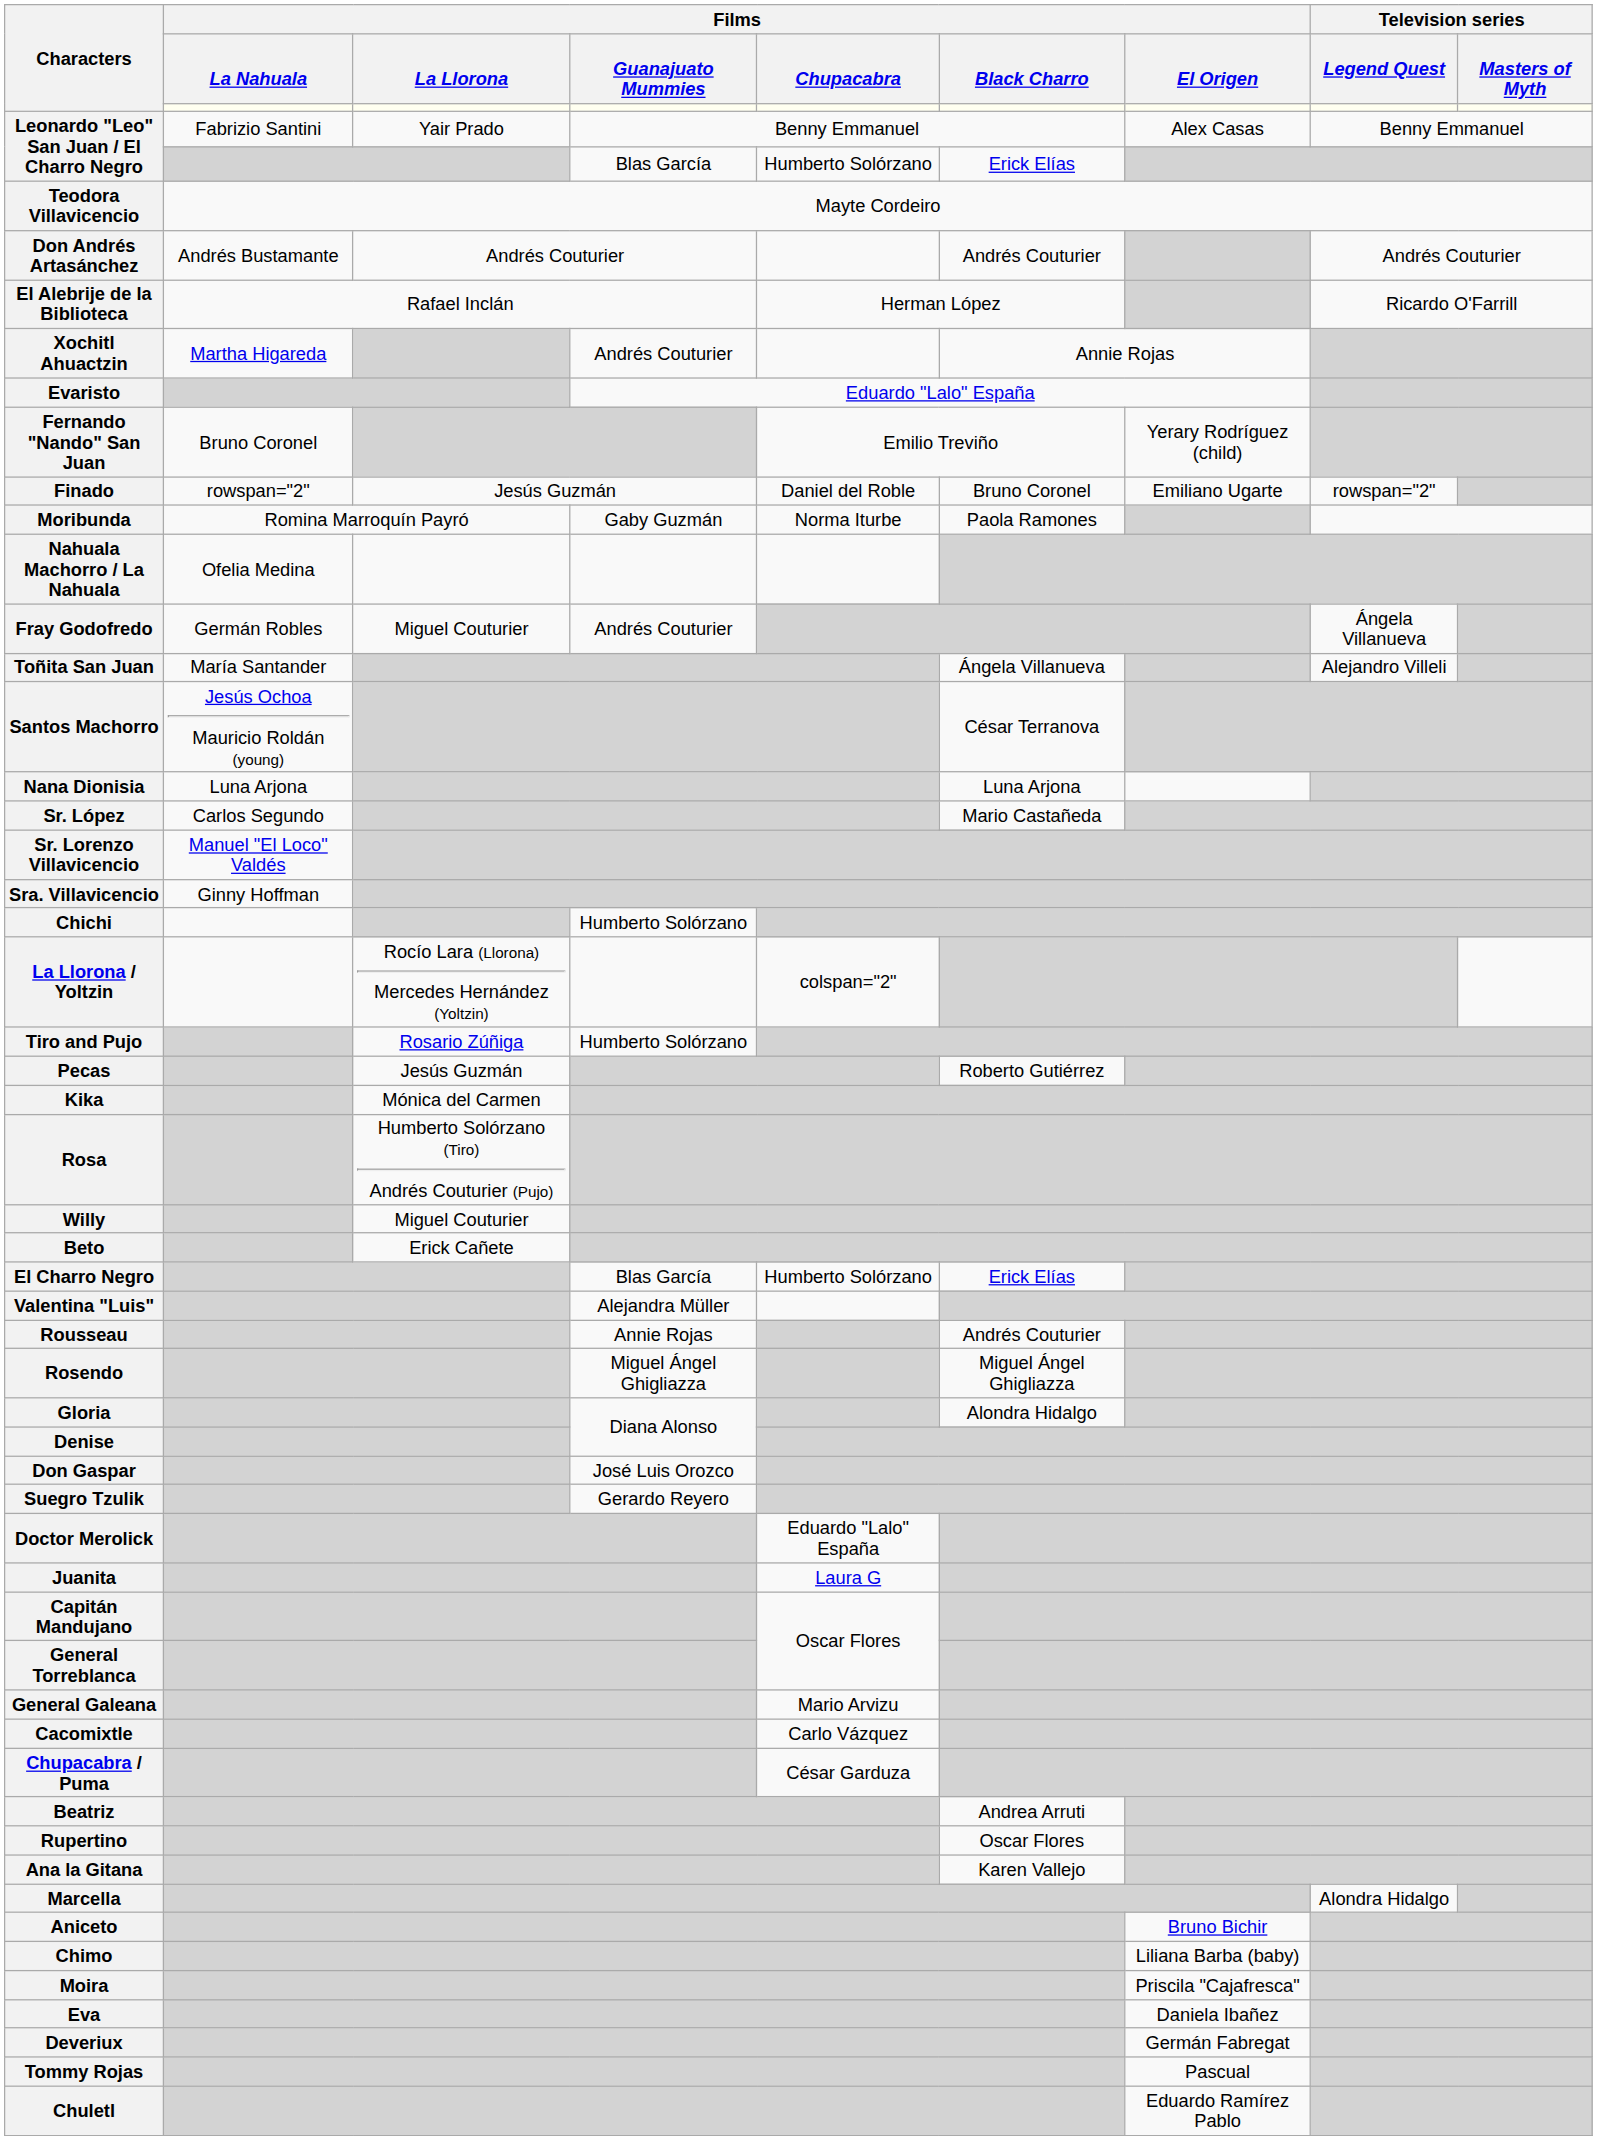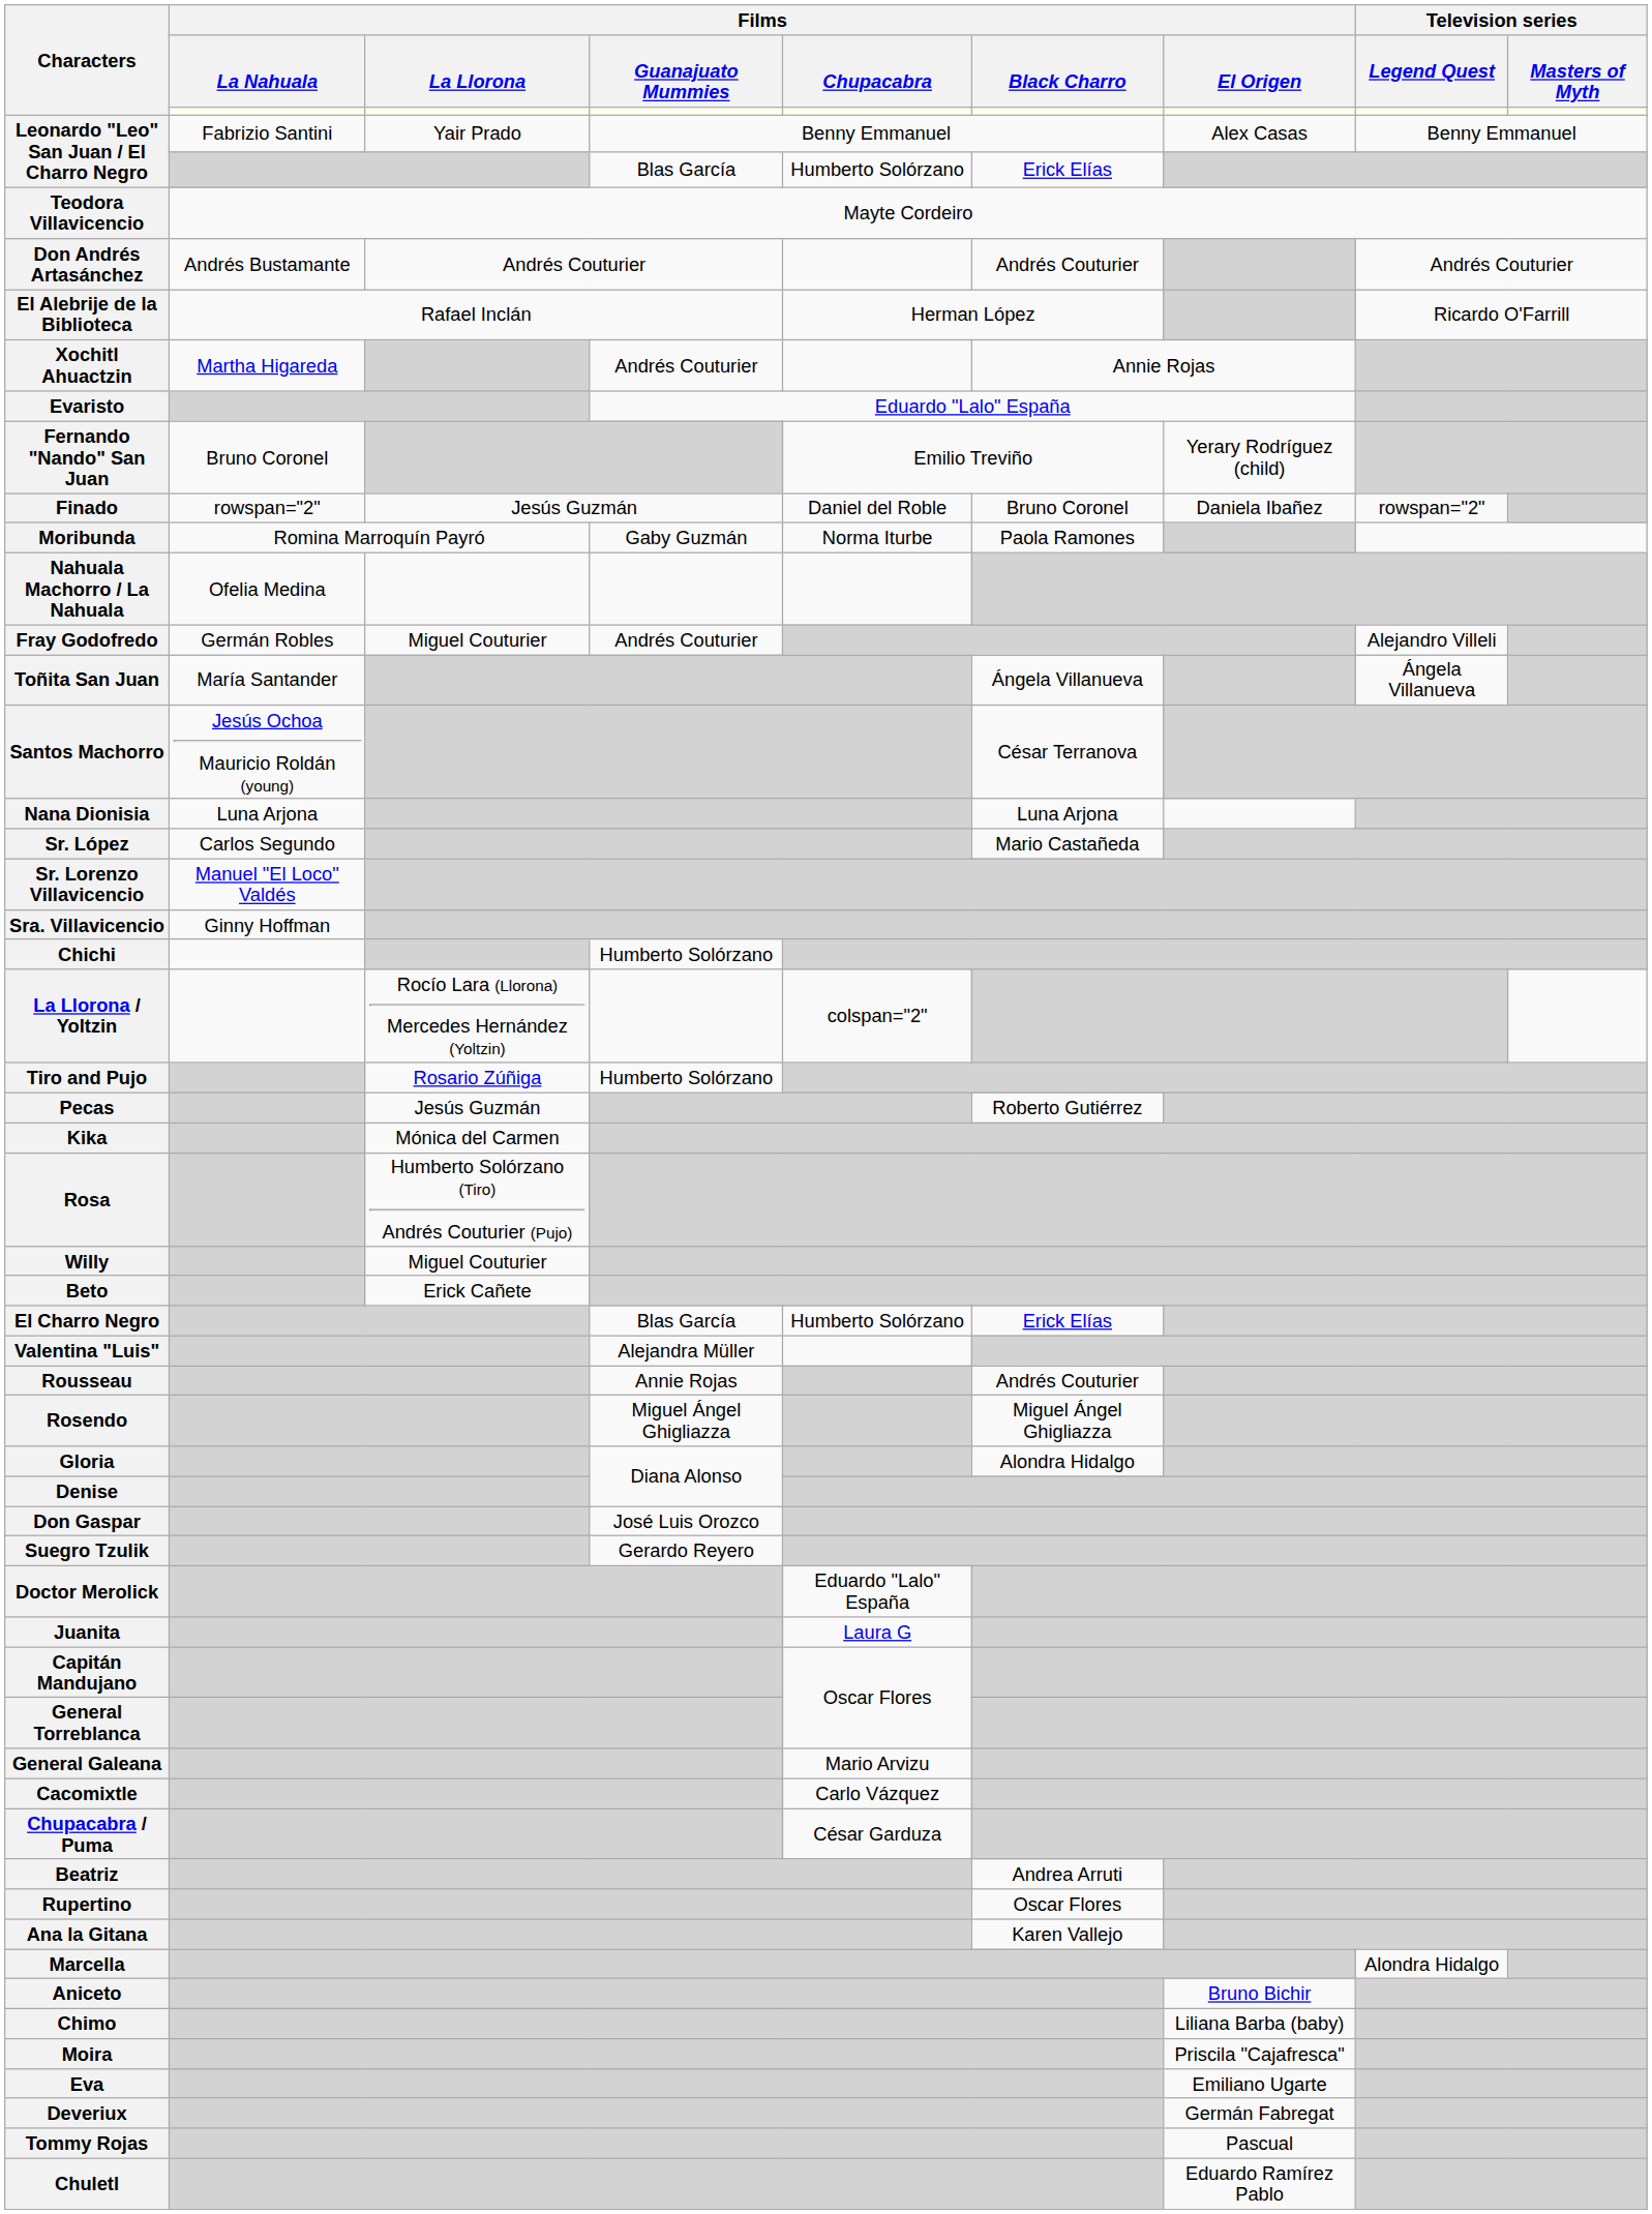Finado | Films / El Origen: Emiliano Ugarte -> Daniela Ibañez
Fray Godofredo | Television series / Legend Quest: Ángela Villanueva -> Alejandro Villeli
Toñita San Juan | Television series / Legend Quest: Alejandro Villeli -> Ángela Villanueva
Eva | Films / El Origen: Daniela Ibañez -> Emiliano Ugarte
